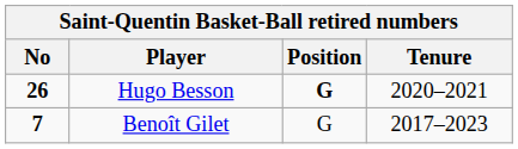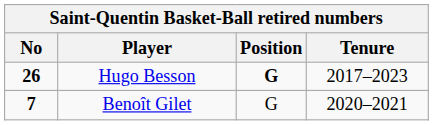Hugo Besson | Tenure: 2020–2021 -> 2017–2023
Benoît Gilet | Tenure: 2017–2023 -> 2020–2021
